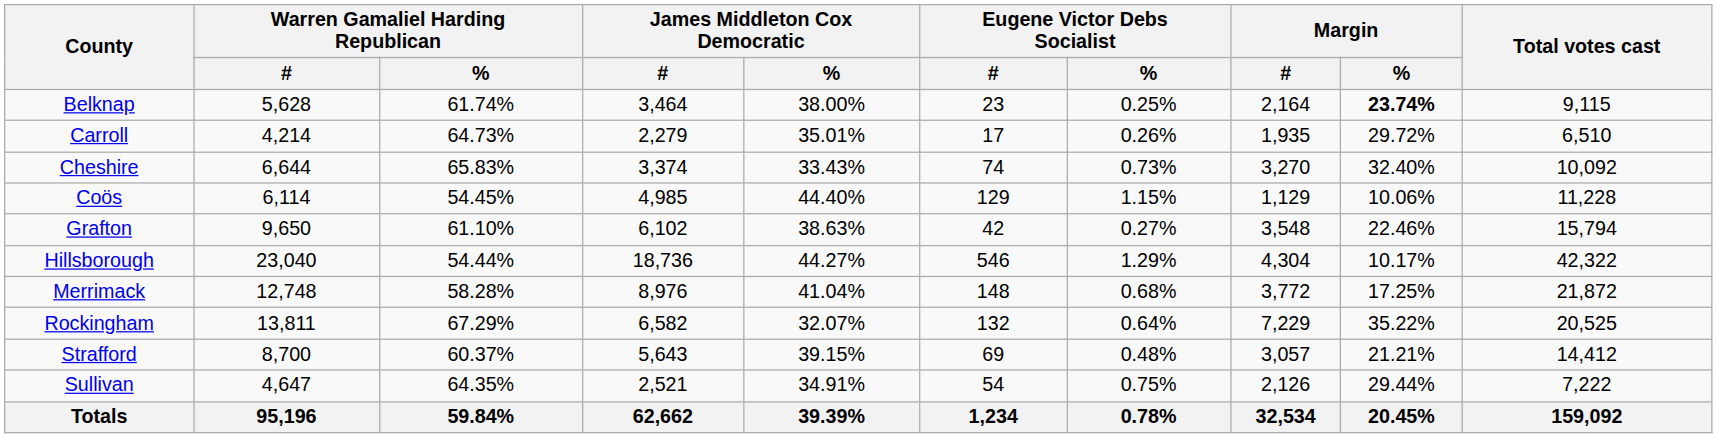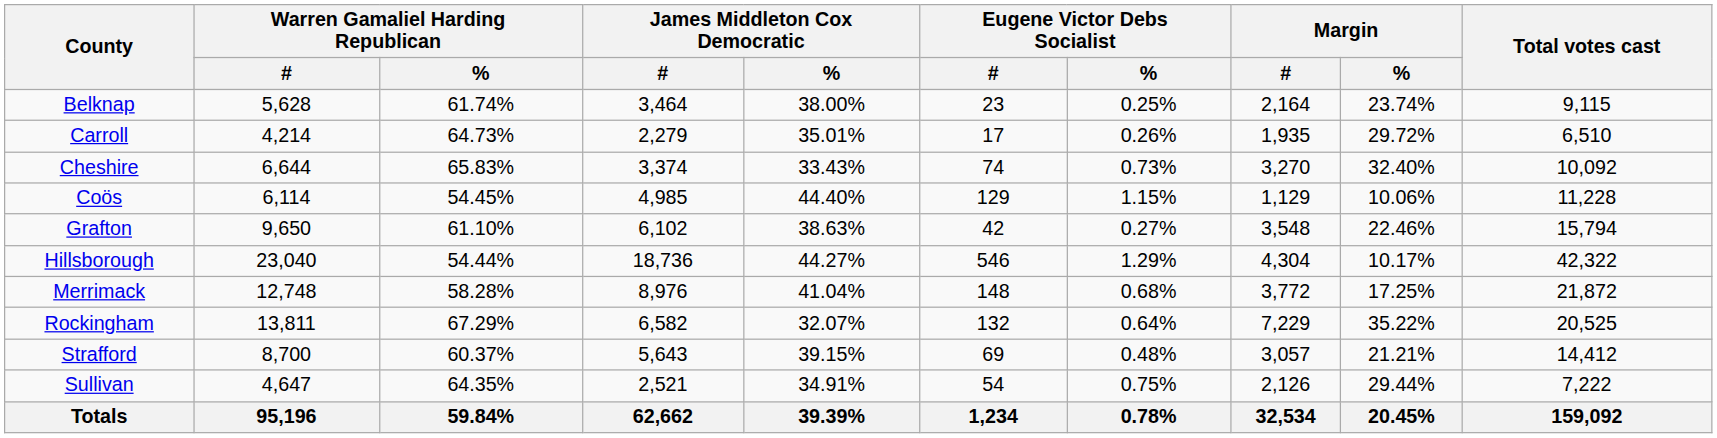Belknap | Margin / %: bold -> normal
